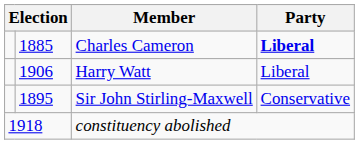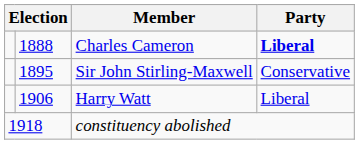Charles Cameron | column 2: 1885 -> 1888
rows swapped: Sir John Stirling-Maxwell <-> Harry Watt
